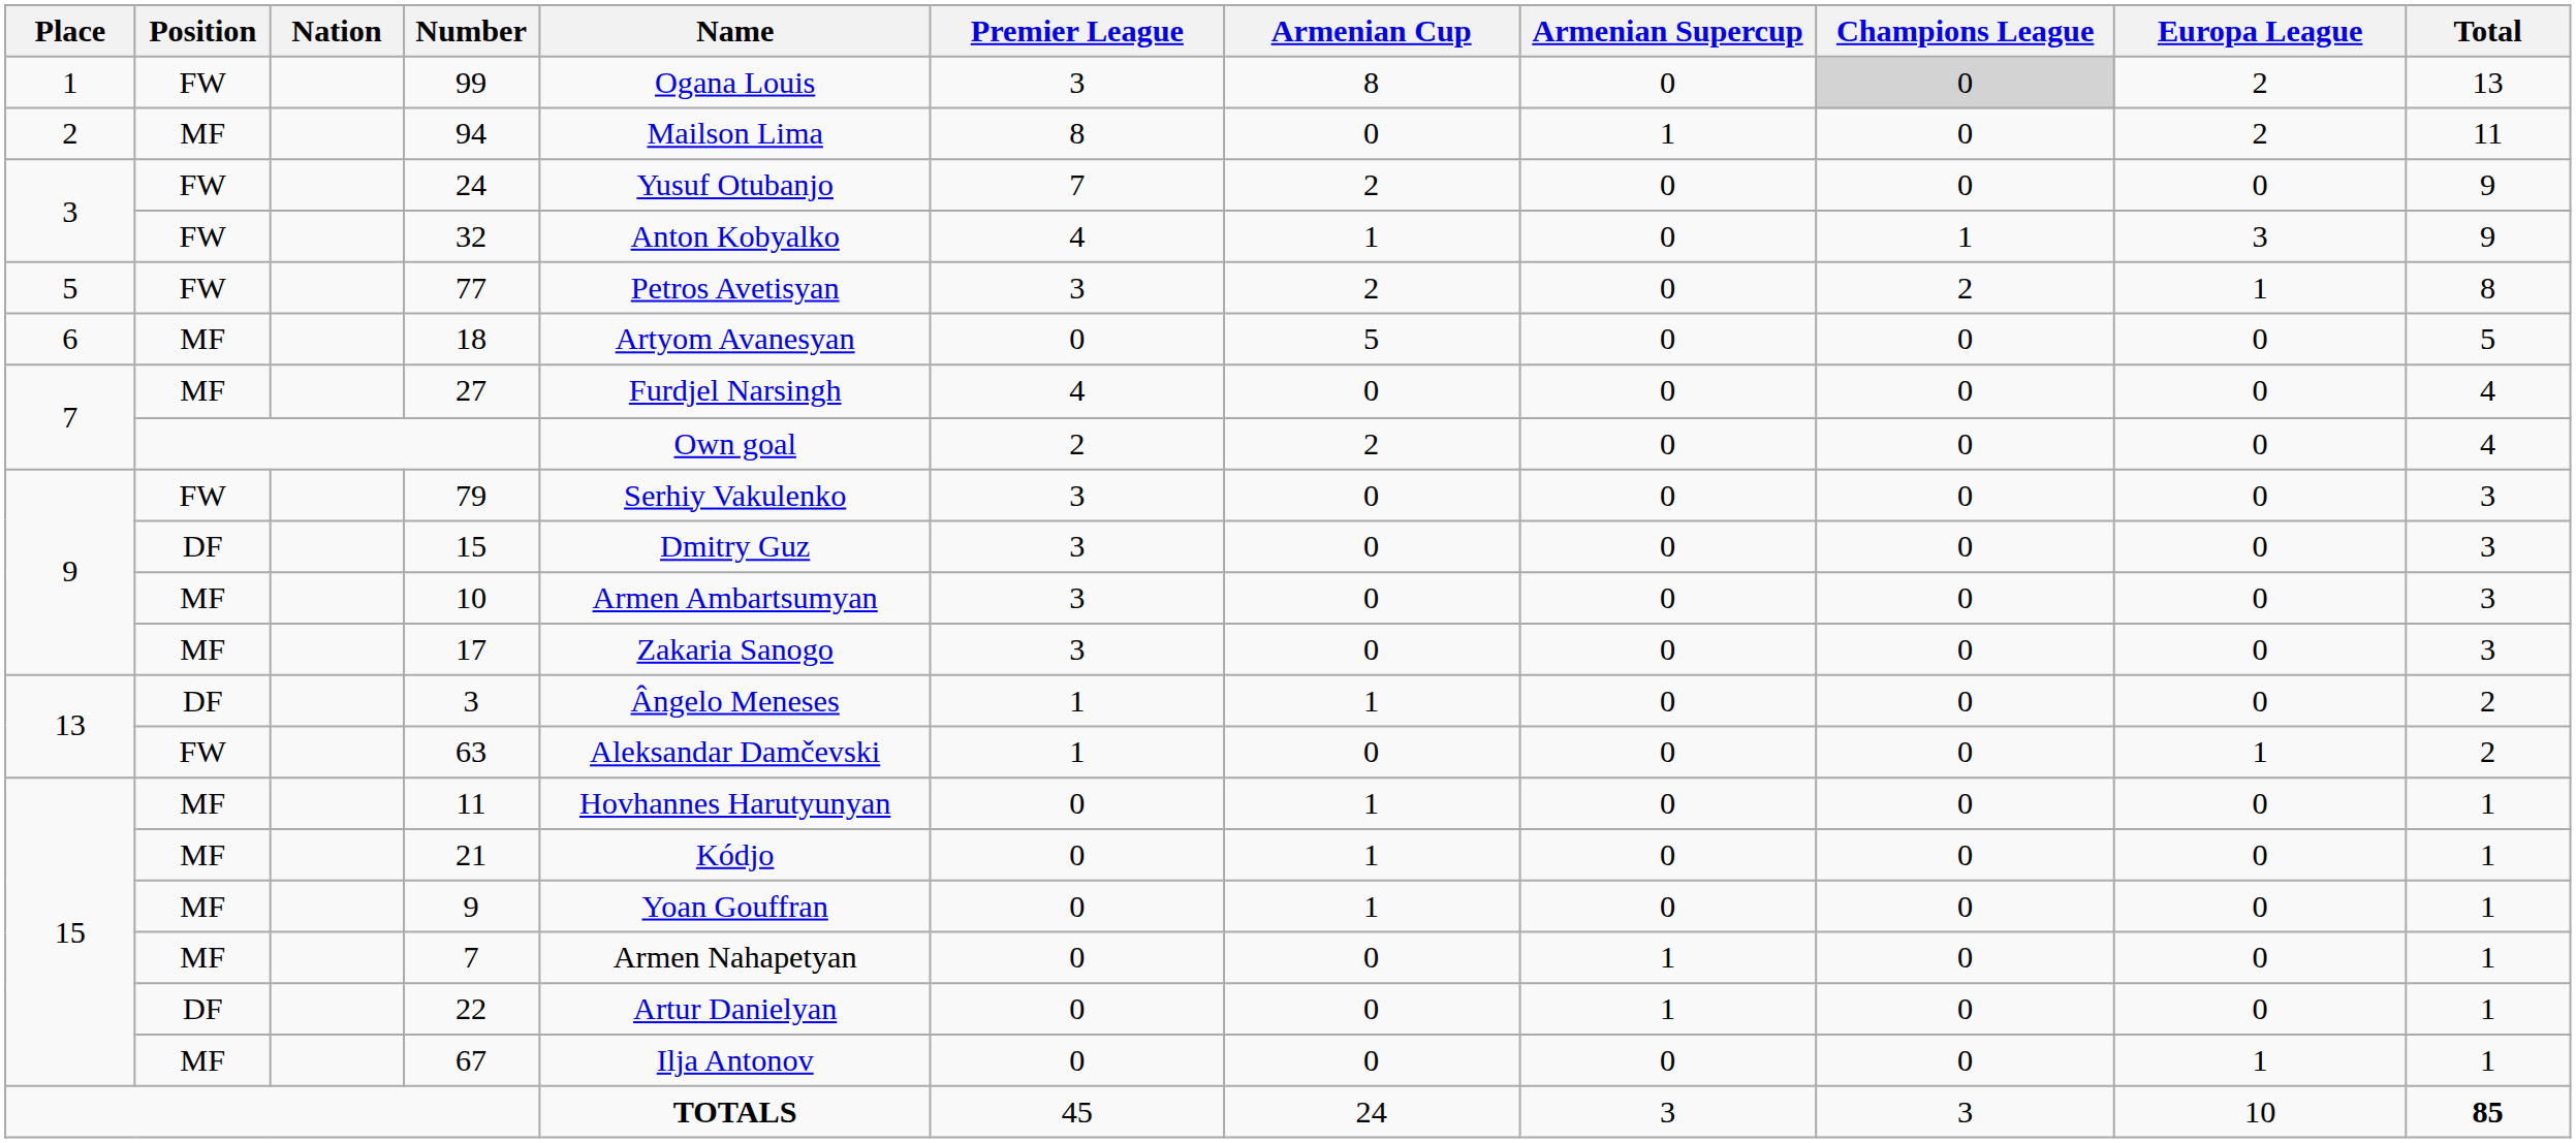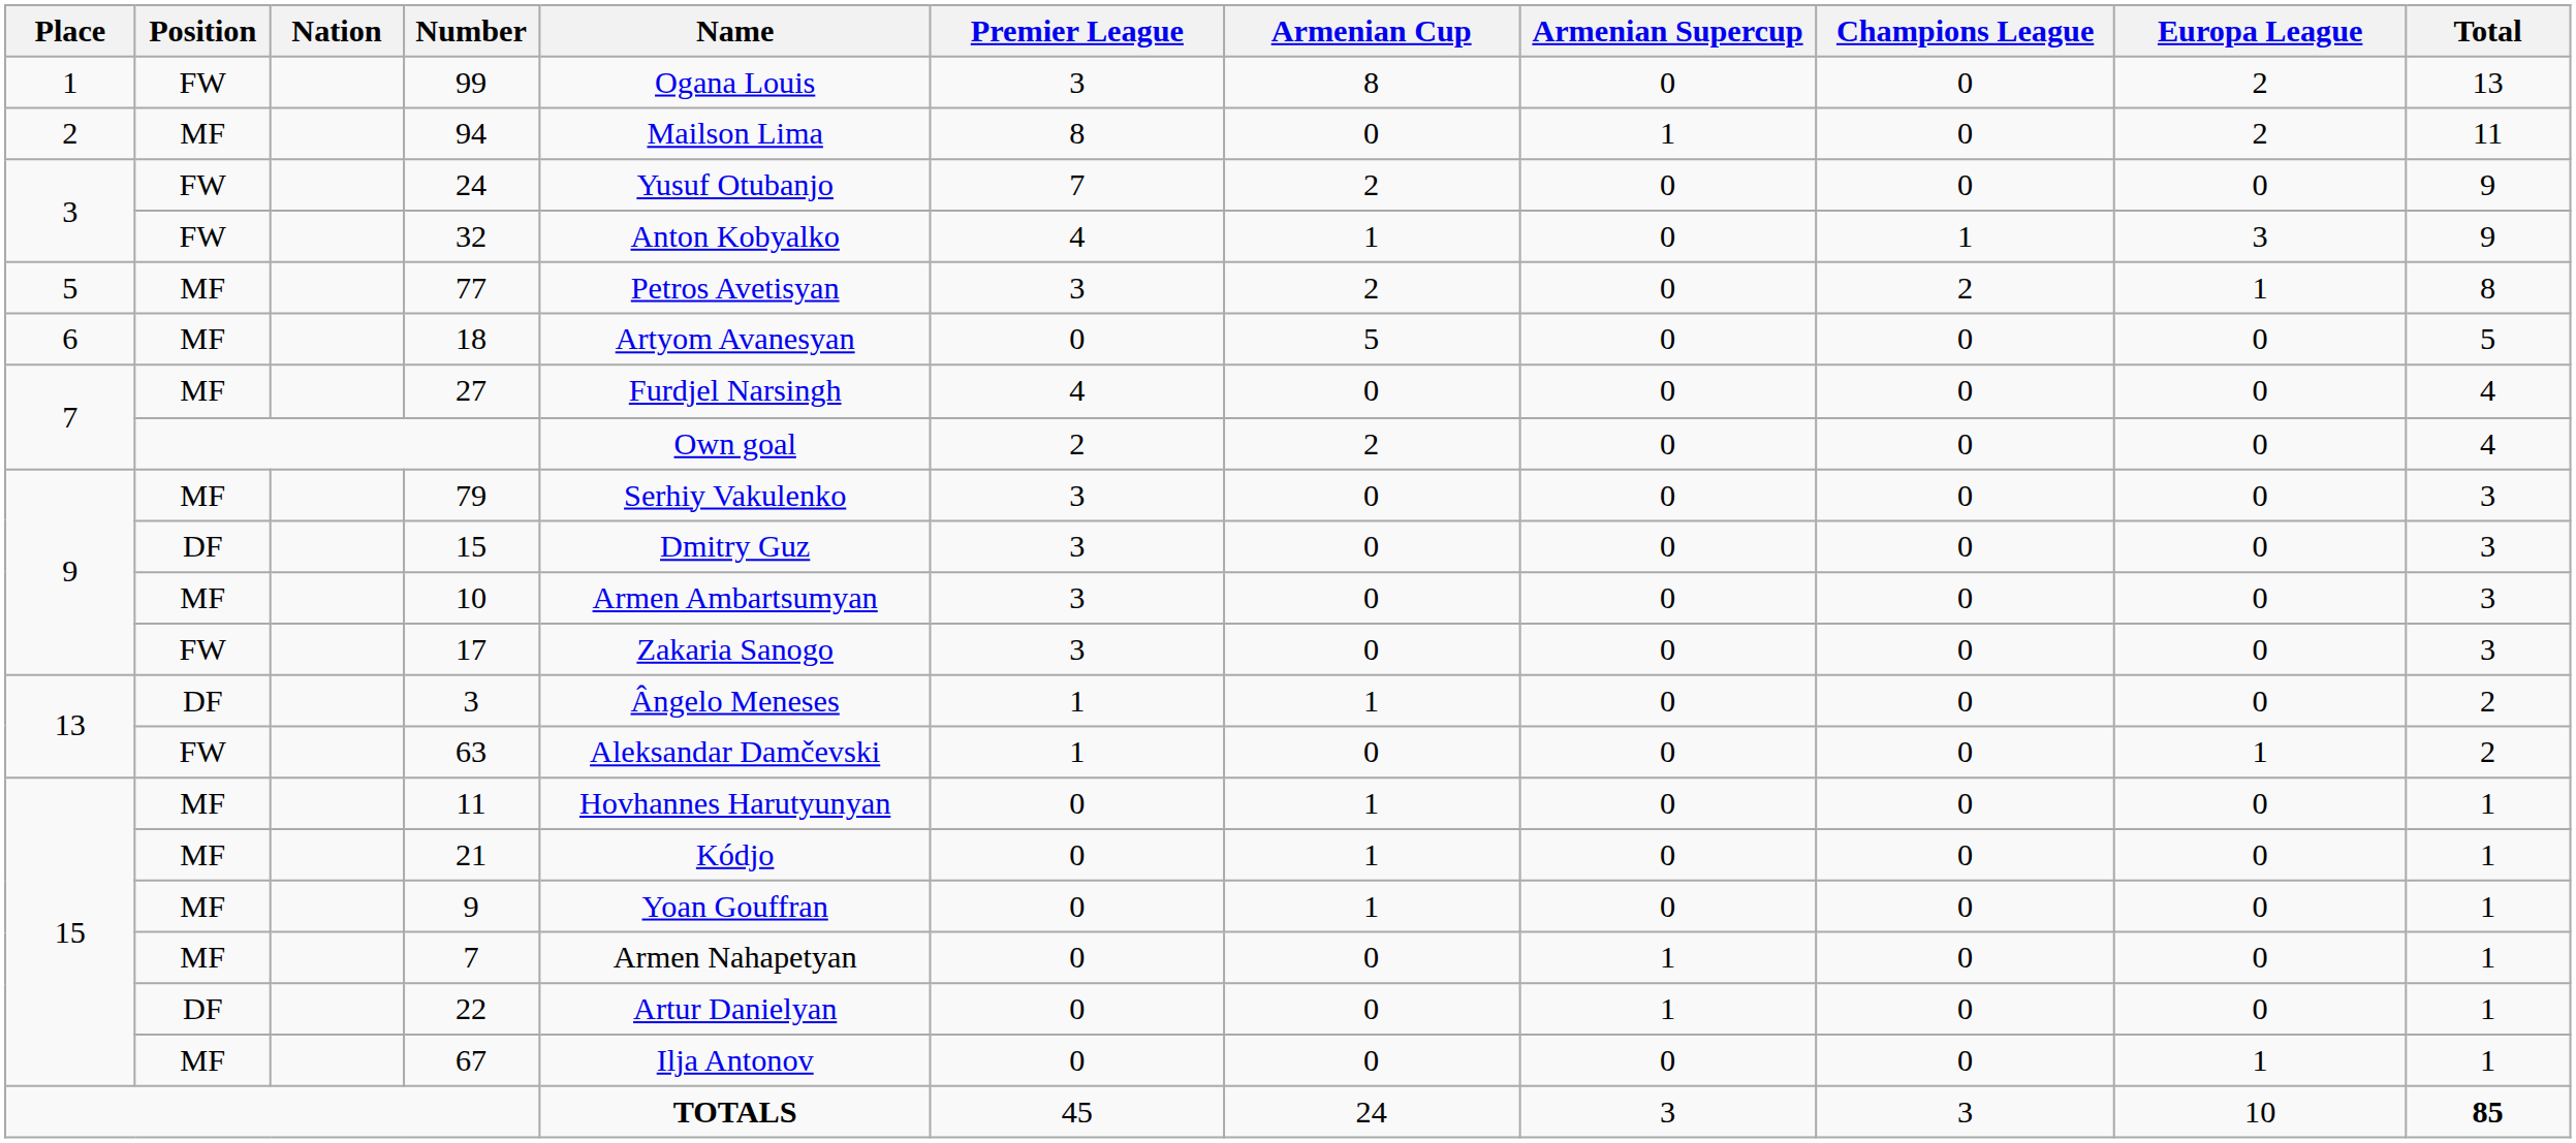99 | Champions League: lightgrey background -> no background
77 | Position: FW -> MF
79 | Position: FW -> MF
17 | Position: MF -> FW
